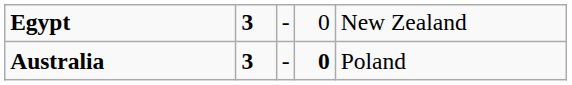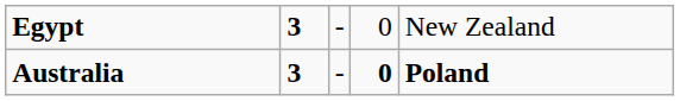Australia | column 5: normal -> bold
